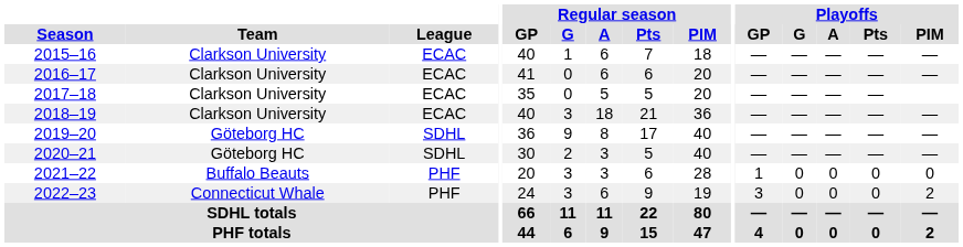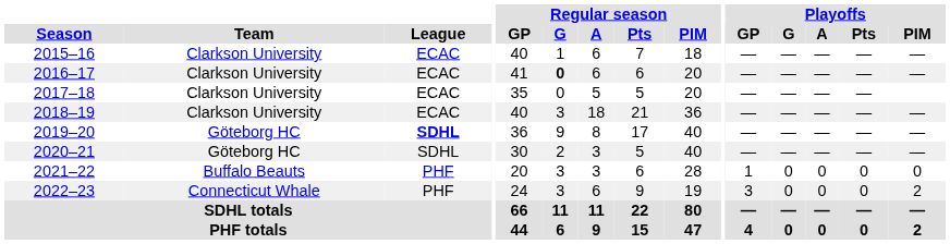2016–17 | Regular season / G: normal -> bold
2019–20 | League: normal -> bold
